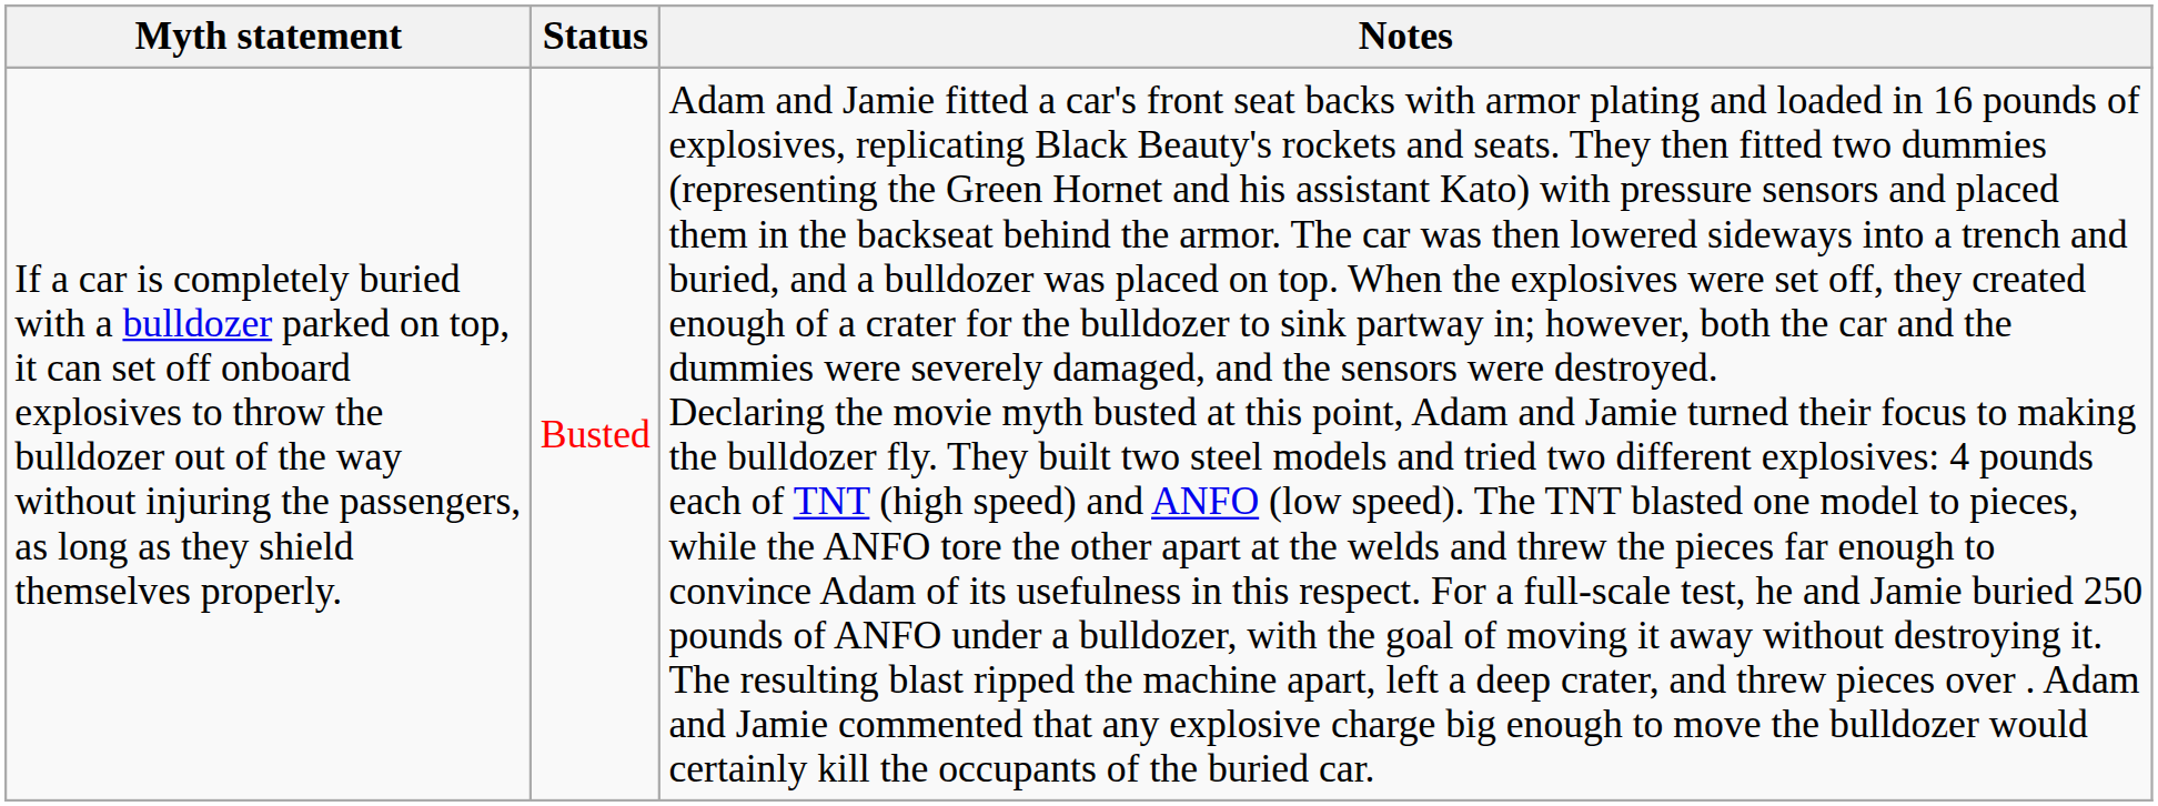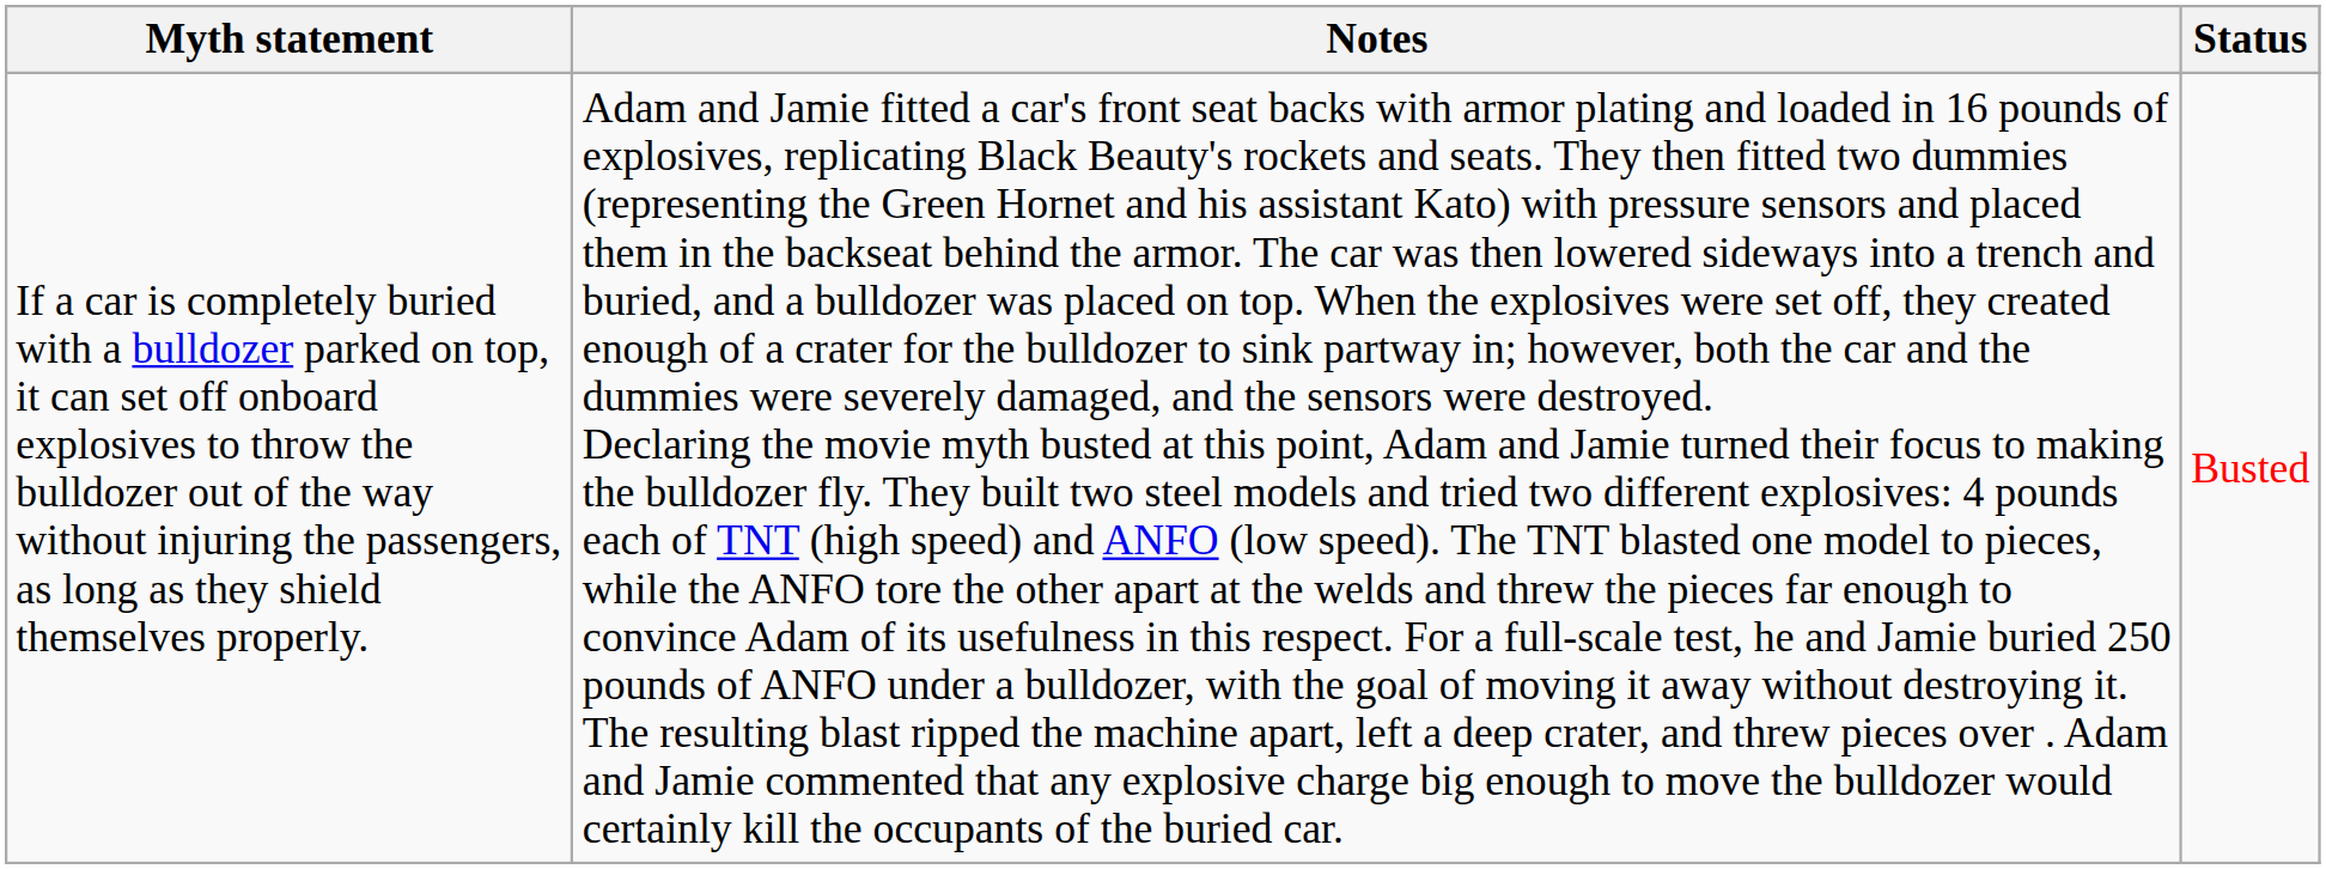columns swapped: Status <-> Notes
